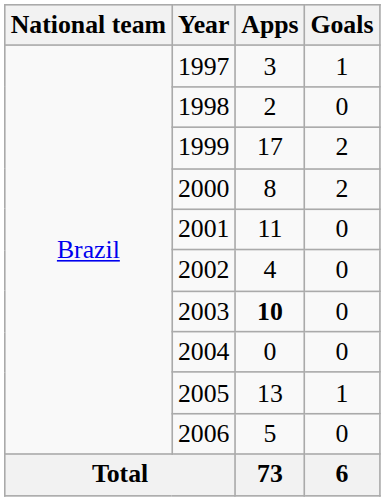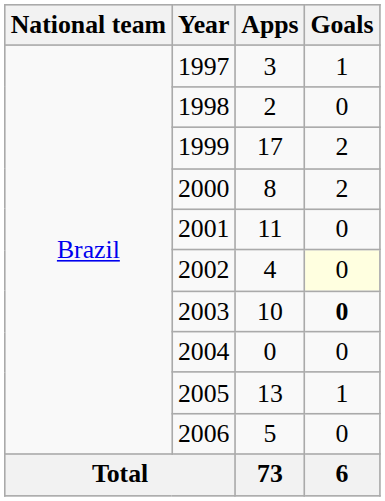2002 | Goals: no background -> lightyellow background
2003 | Apps: bold -> normal
2003 | Goals: normal -> bold
